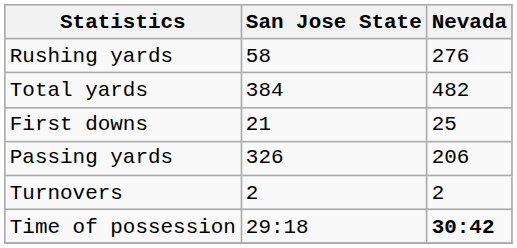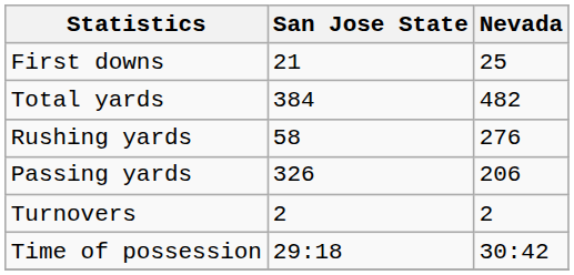rows swapped: First downs <-> Rushing yards
Time of possession | Nevada: bold -> normal
